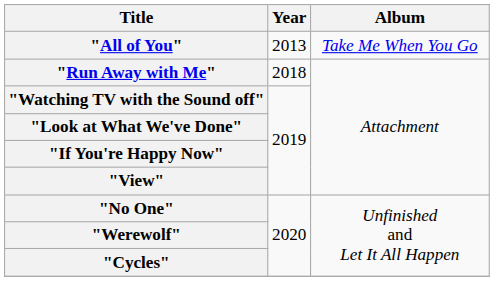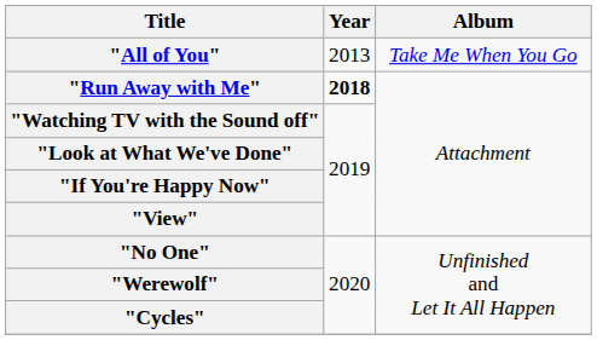"Run Away with Me" | Year: normal -> bold
